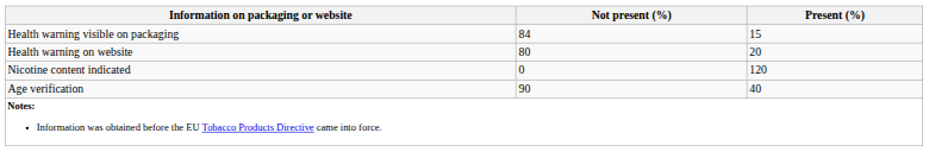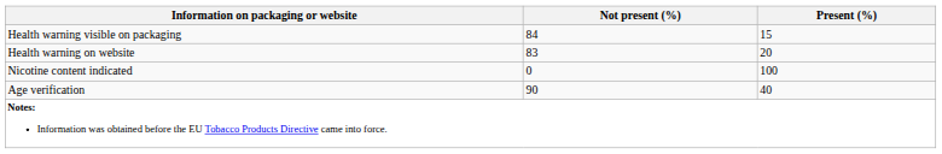Health warning on website | Not present (%): 80 -> 83
Nicotine content indicated | Present (%): 120 -> 100
